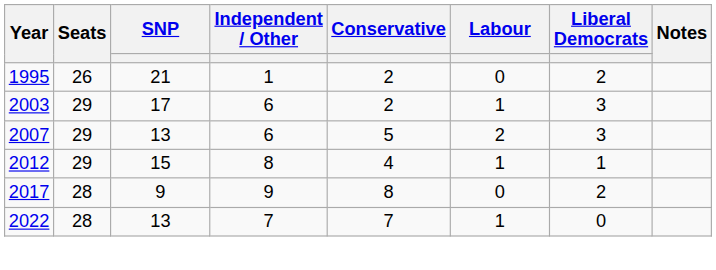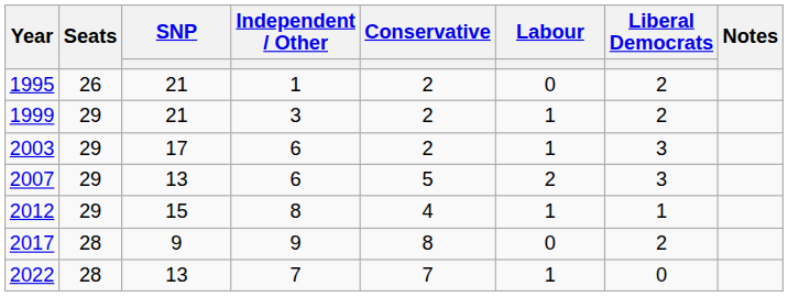+ row: 1999 | 29 | 21 | 3 | 2 | 1 | 2
